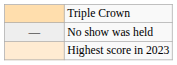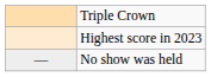rows swapped: Highest score in 2023 <-> No show was held
